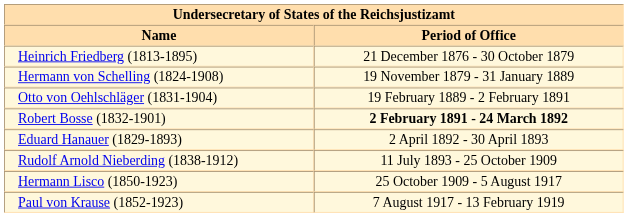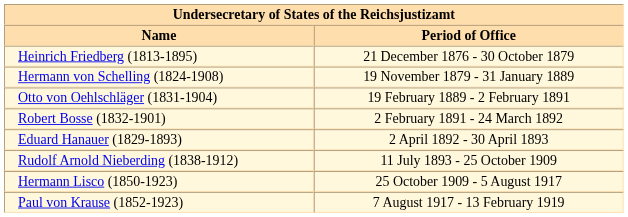Robert Bosse (1832-1901) | Period of Office: bold -> normal
